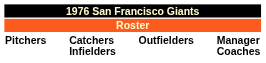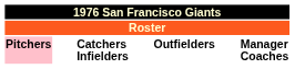Pitchers | column 1: no background -> pink background
